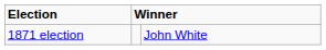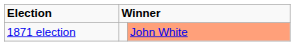1871 election | column 3: no background -> lightsalmon background
